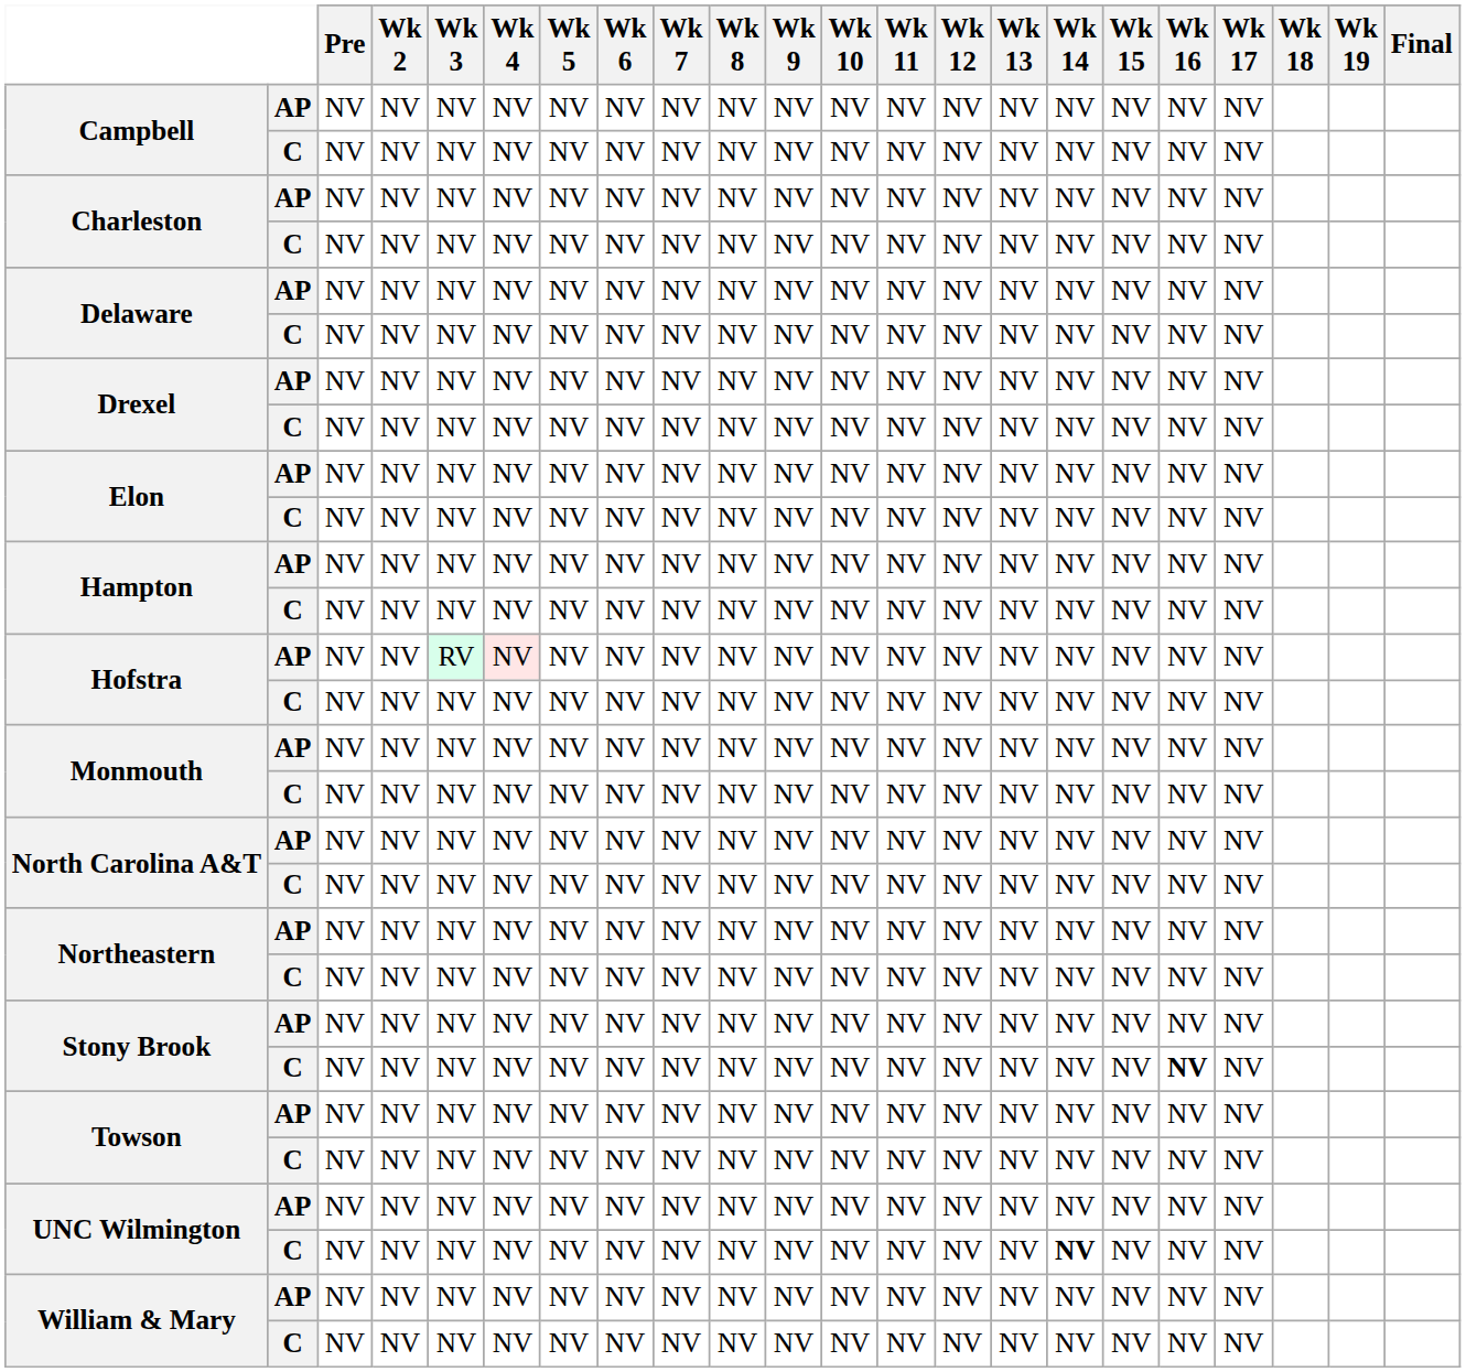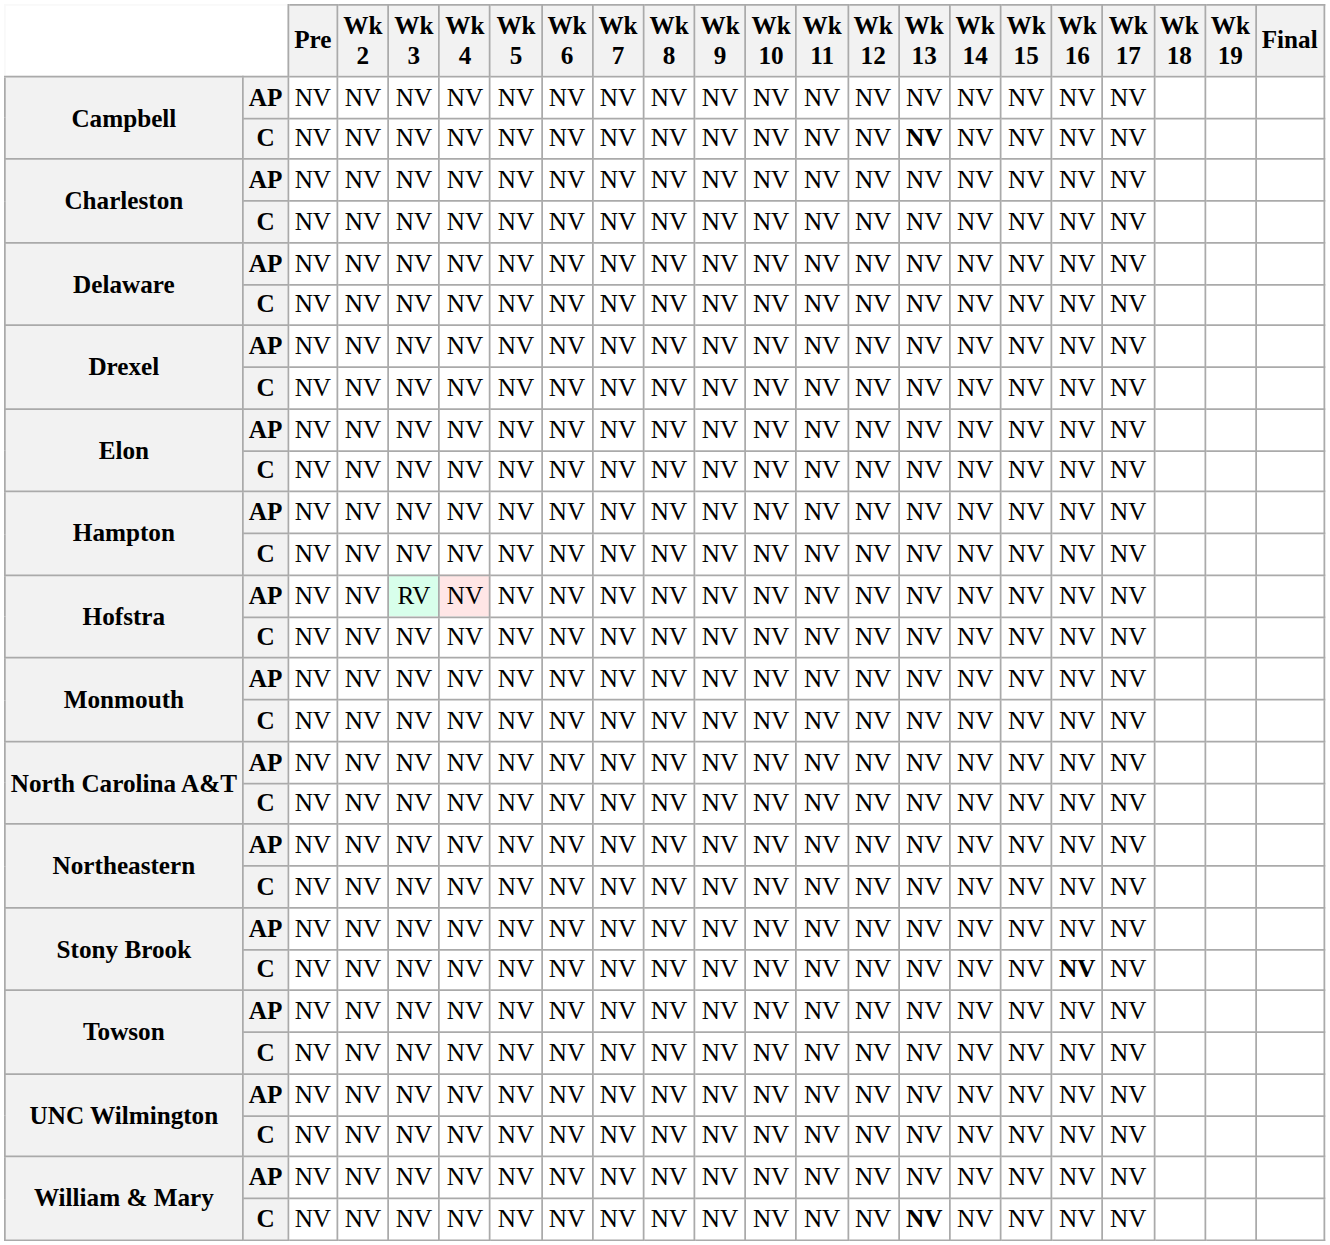Campbell / C | Wk 13: normal -> bold
UNC Wilmington / C | Wk 14: bold -> normal
William & Mary / C | Wk 13: normal -> bold
